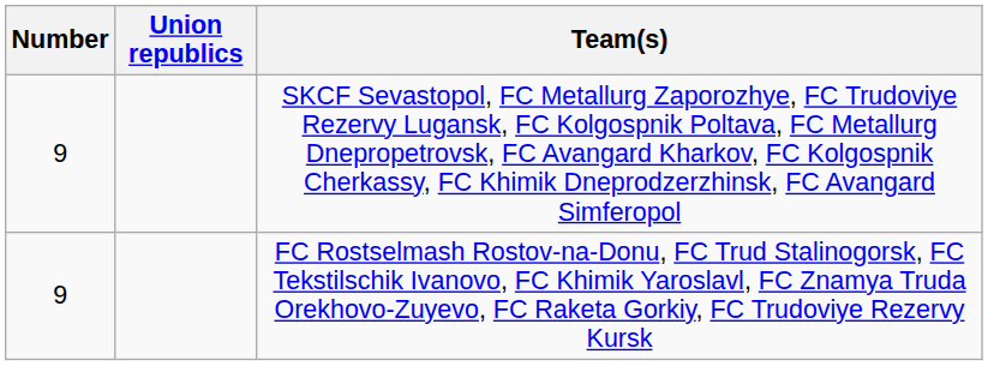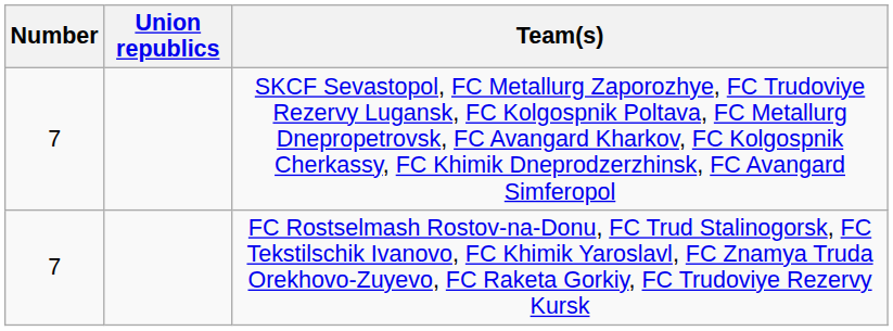row 2 | Number: 9 -> 7
row 3 | Number: 9 -> 7
